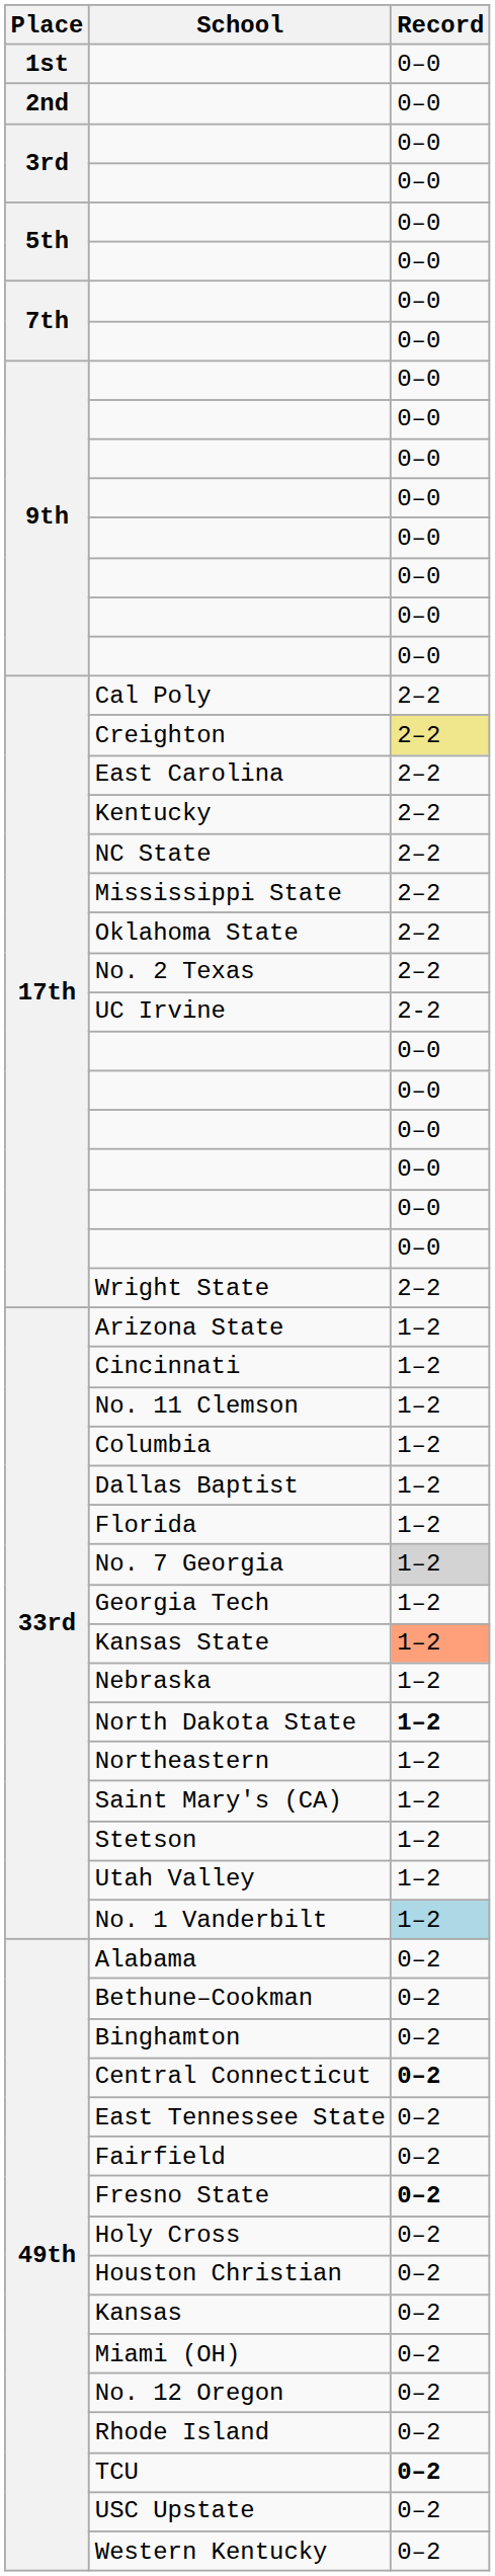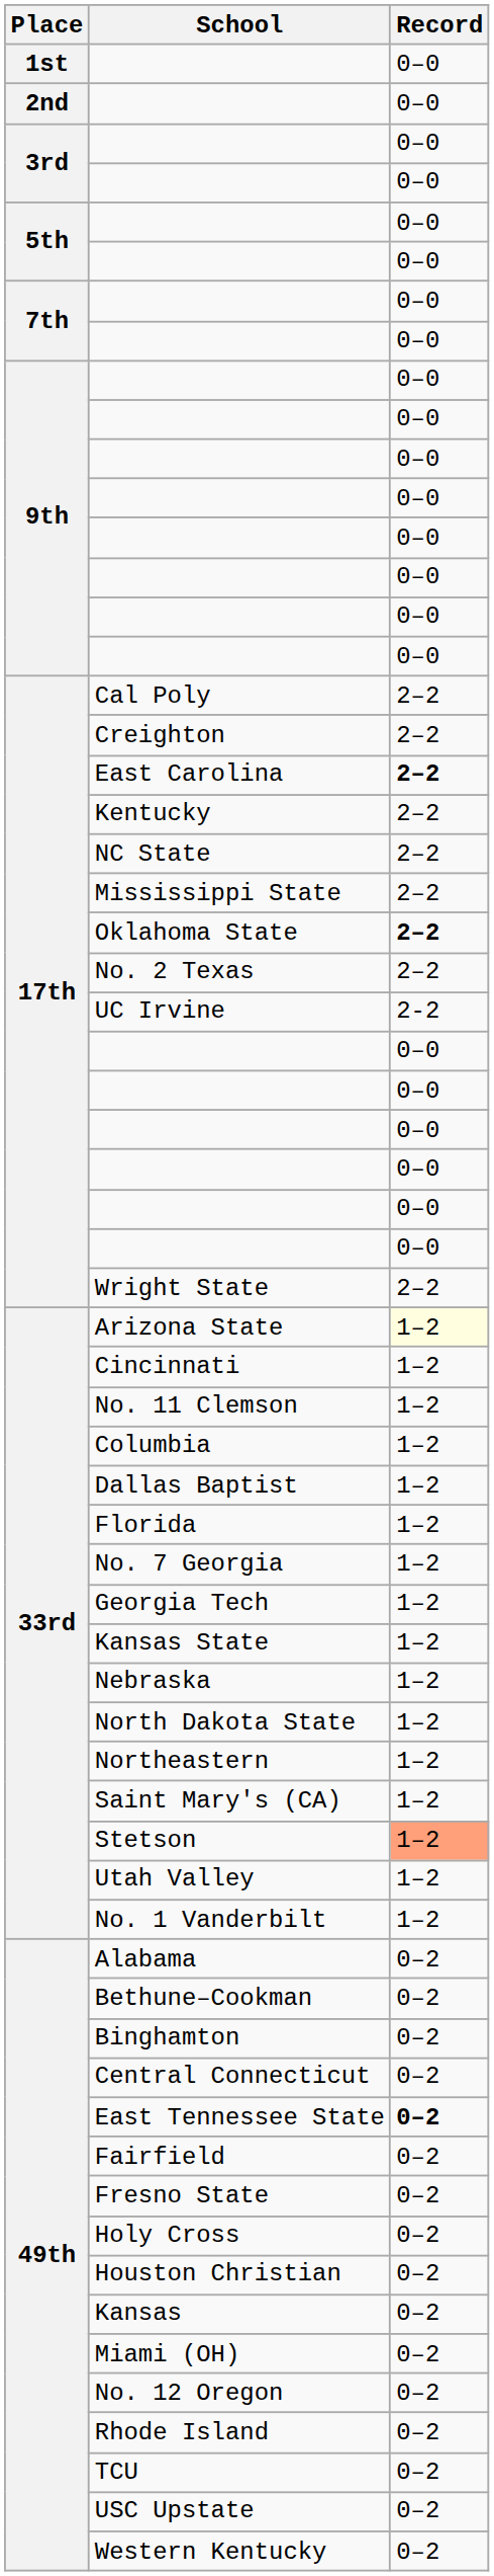Creighton | Record: khaki background -> no background
East Carolina | Record: normal -> bold
Oklahoma State | Record: normal -> bold
Arizona State | Record: no background -> lightyellow background
No. 7 Georgia | Record: lightgrey background -> no background
Kansas State | Record: lightsalmon background -> no background
North Dakota State | Record: bold -> normal
Stetson | Record: no background -> lightsalmon background
No. 1 Vanderbilt | Record: lightblue background -> no background
Central Connecticut | Record: bold -> normal
East Tennessee State | Record: normal -> bold
Fresno State | Record: bold -> normal
TCU | Record: bold -> normal
